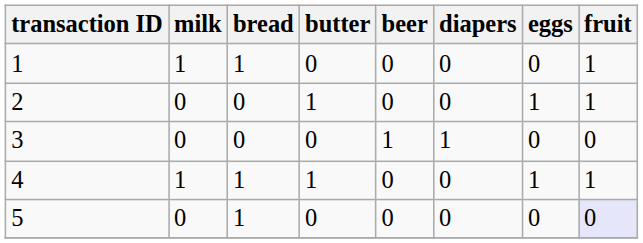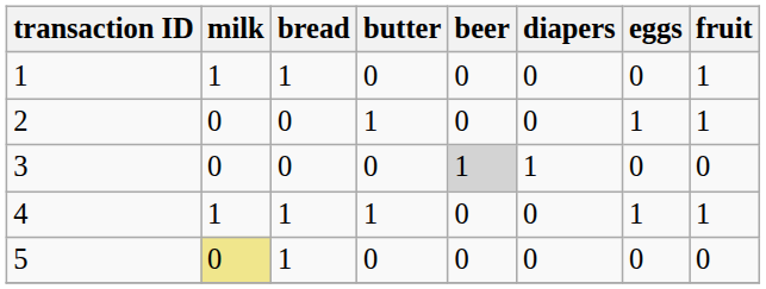3 | beer: no background -> lightgrey background
5 | milk: no background -> khaki background
5 | fruit: lavender background -> no background
